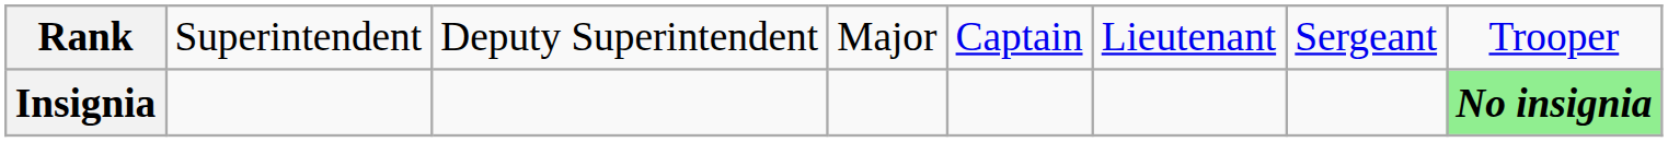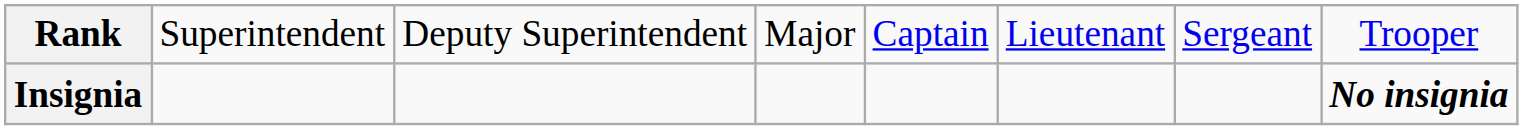Insignia | column 8: lightgreen background -> no background
